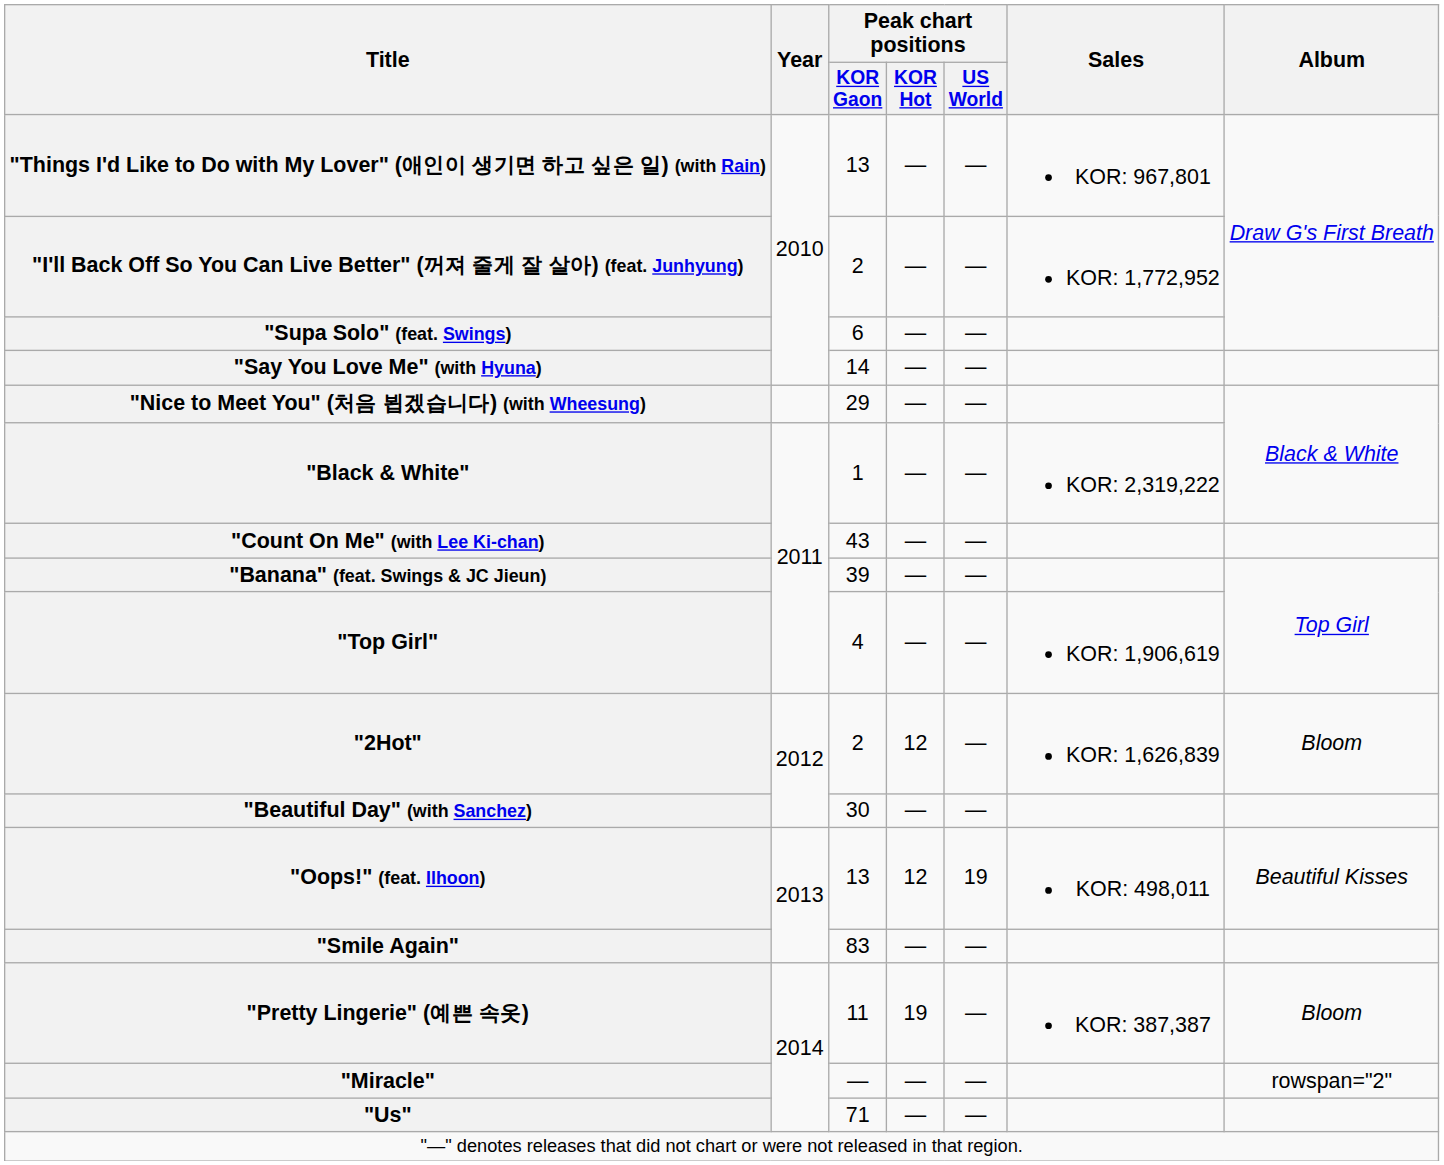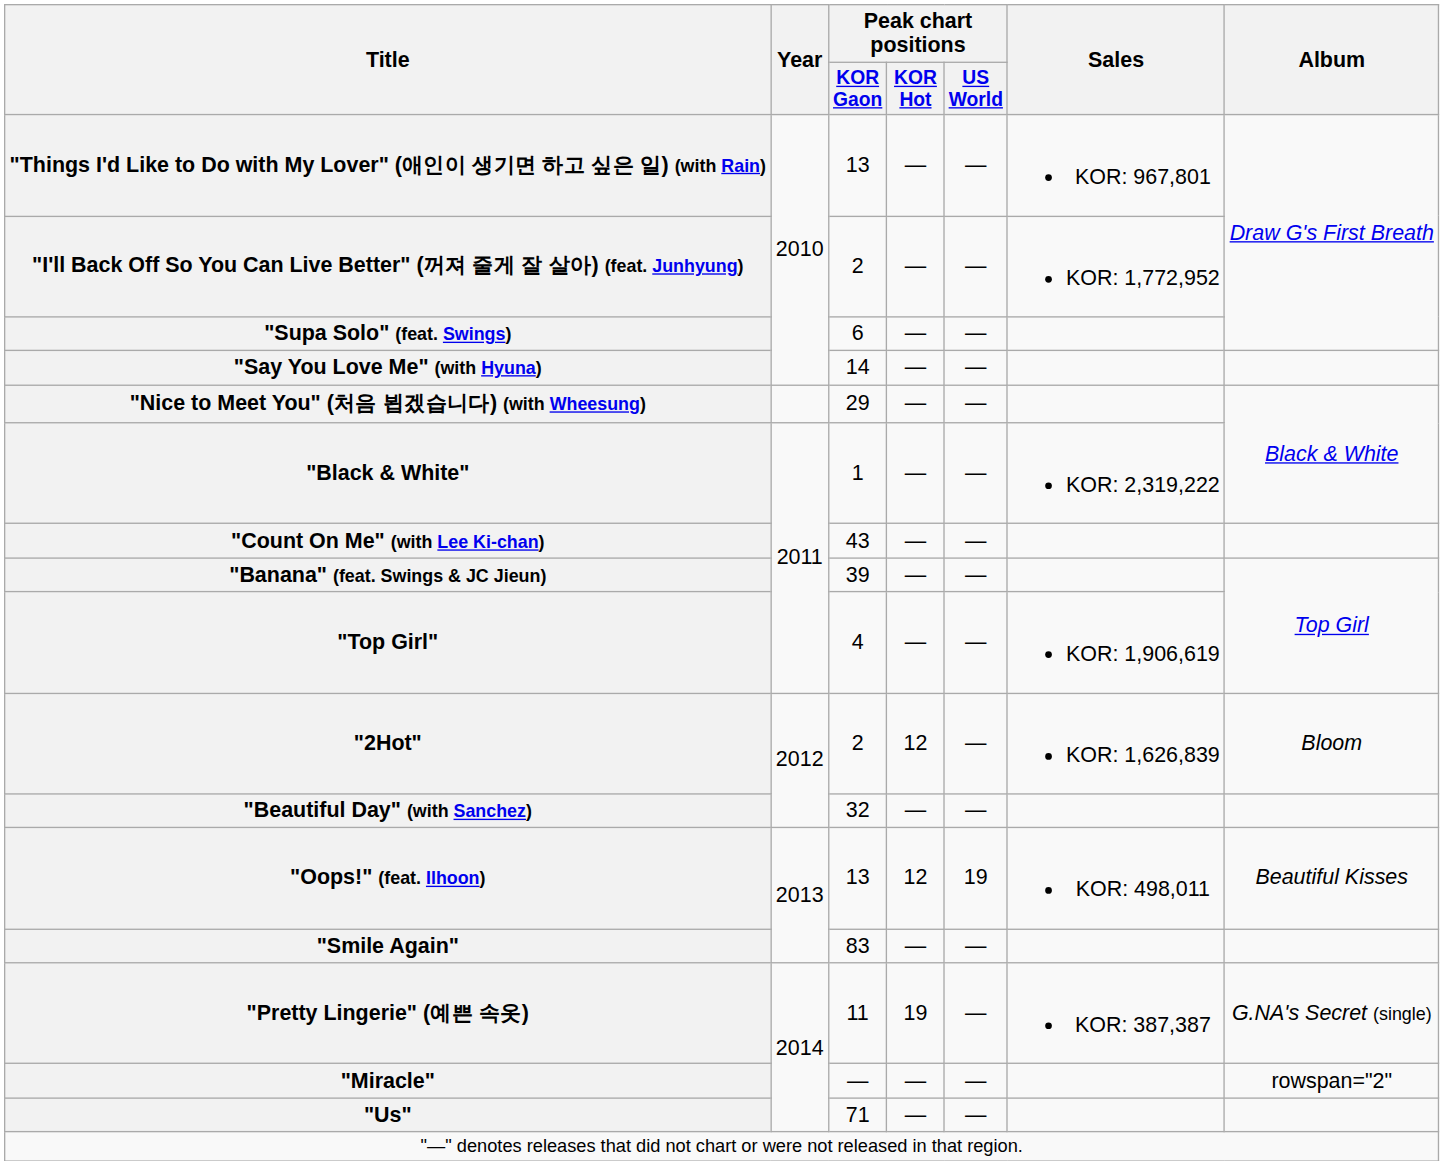"Beautiful Day" (with Sanchez) | Peak chart positions / KOR Gaon: 30 -> 32
"Pretty Lingerie" (예쁜 속옷) | Album: Bloom -> G.NA's Secret (single)
